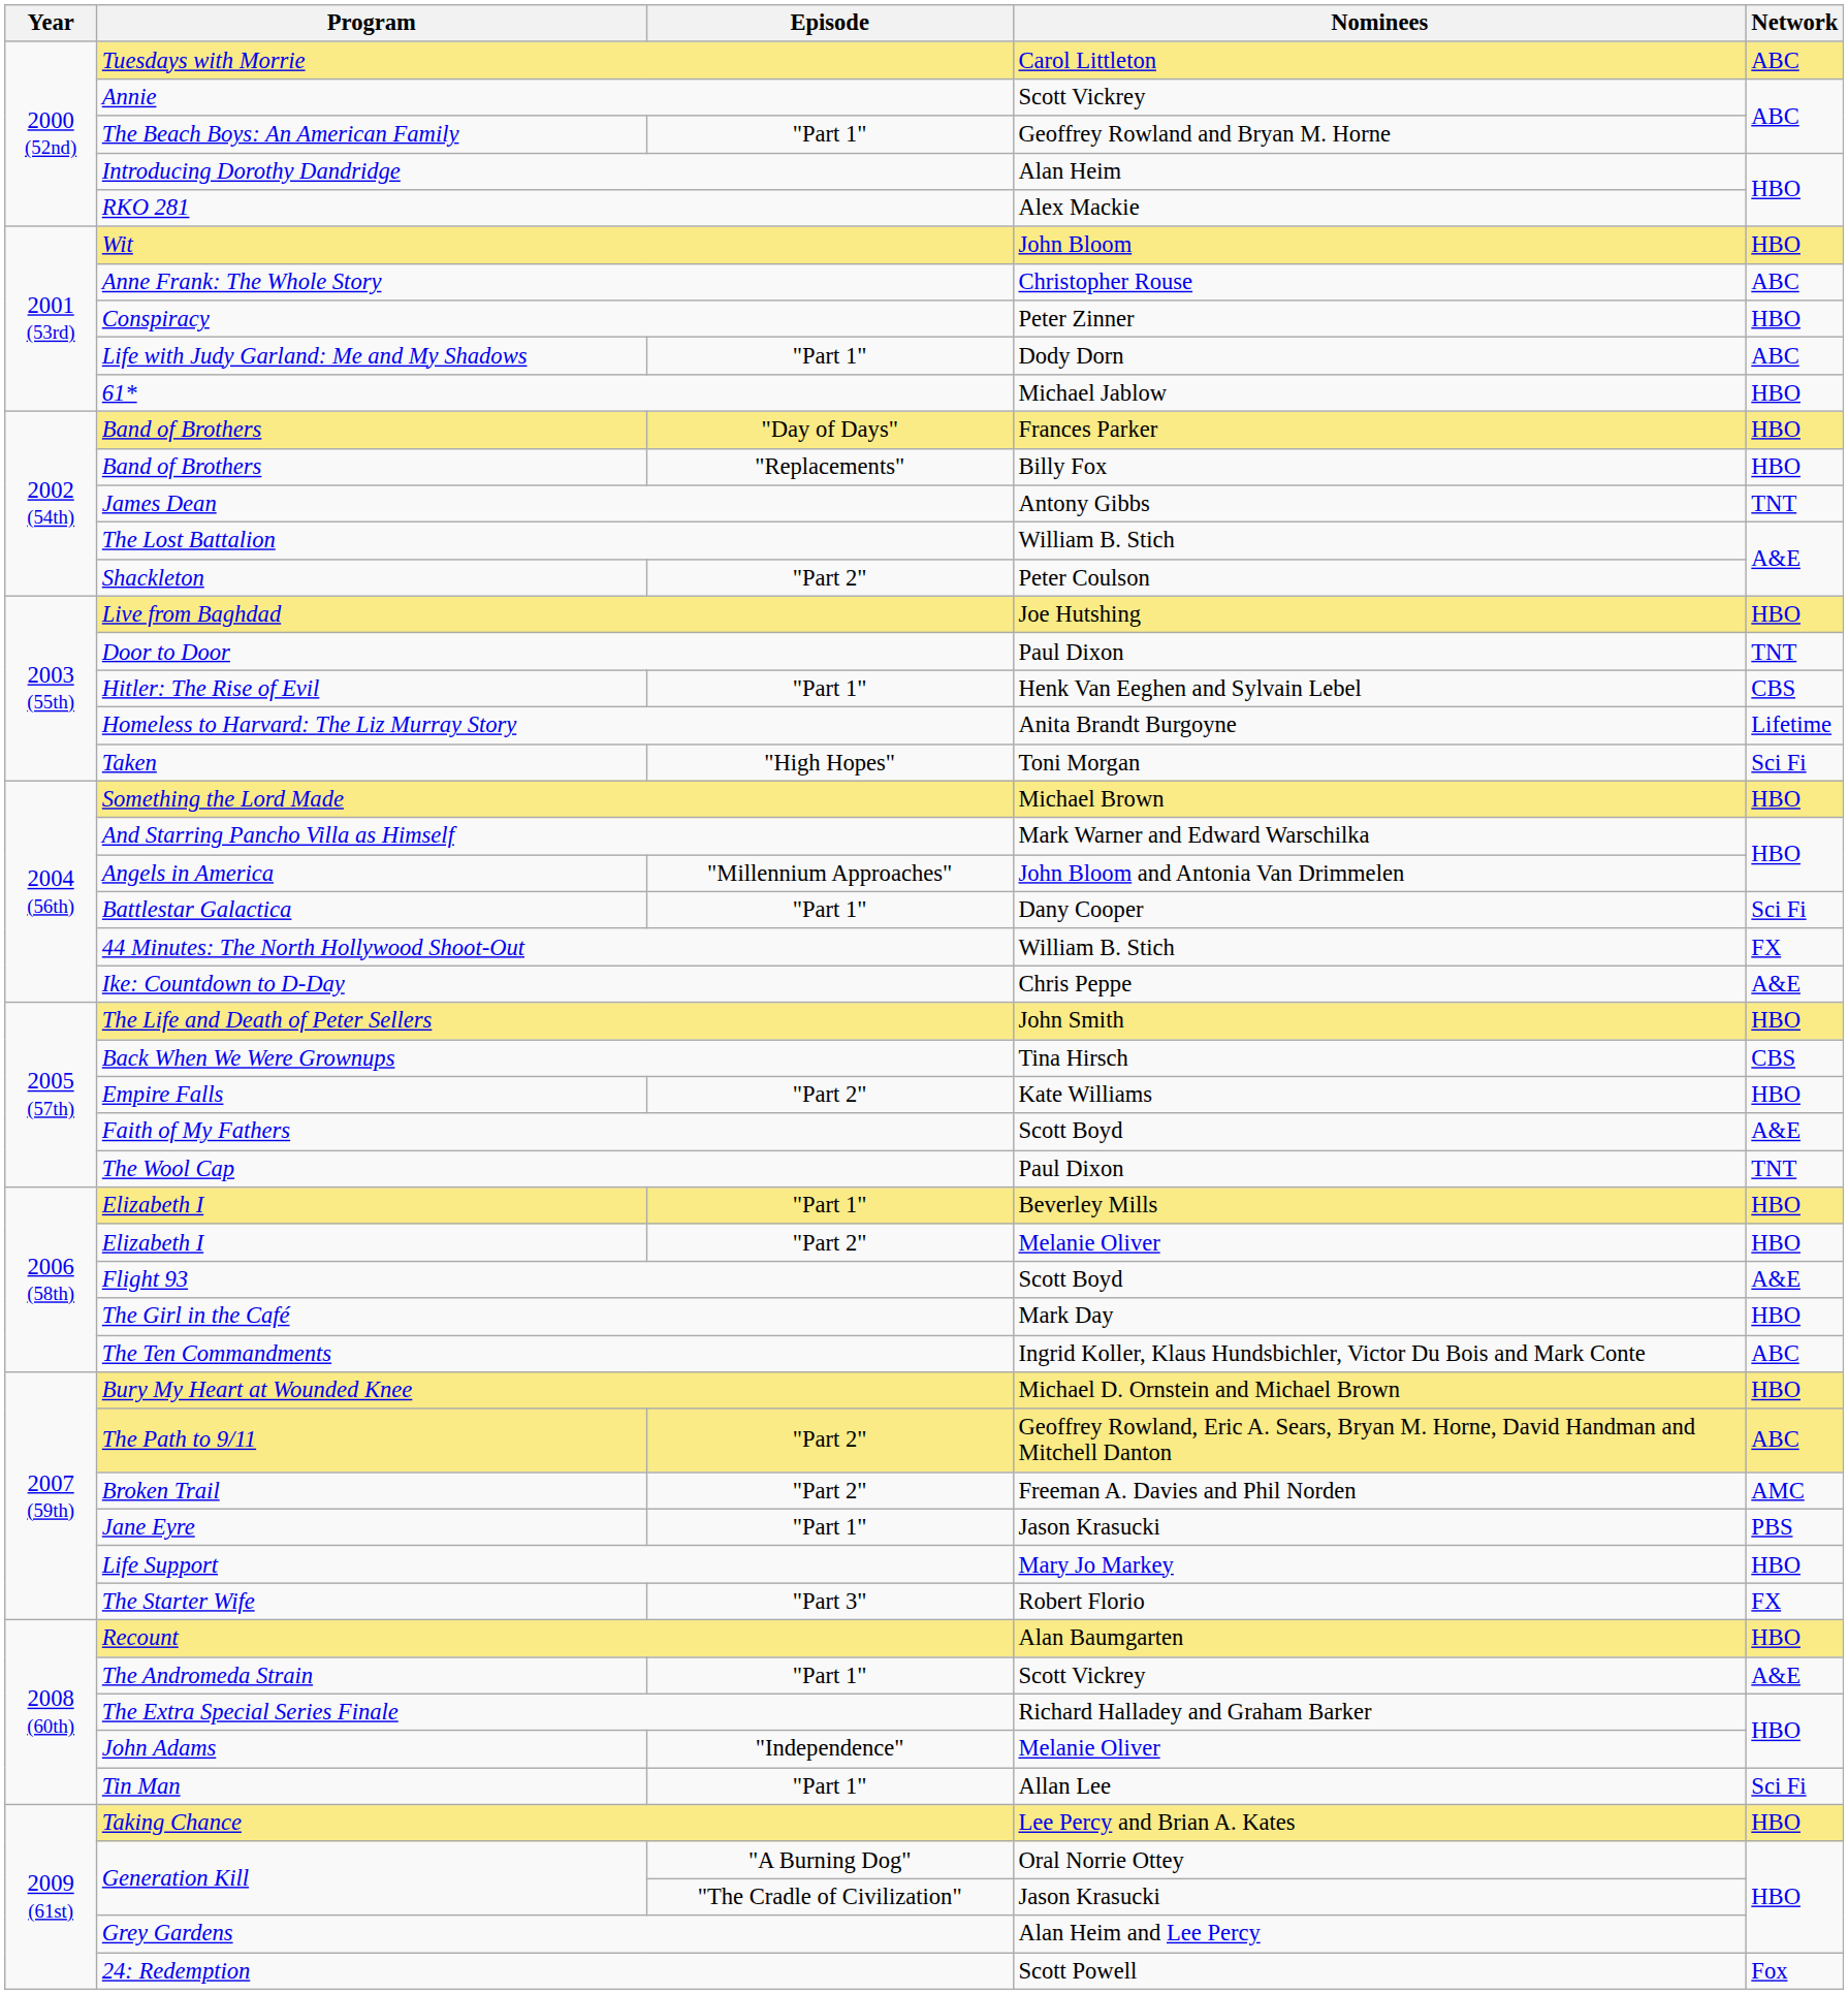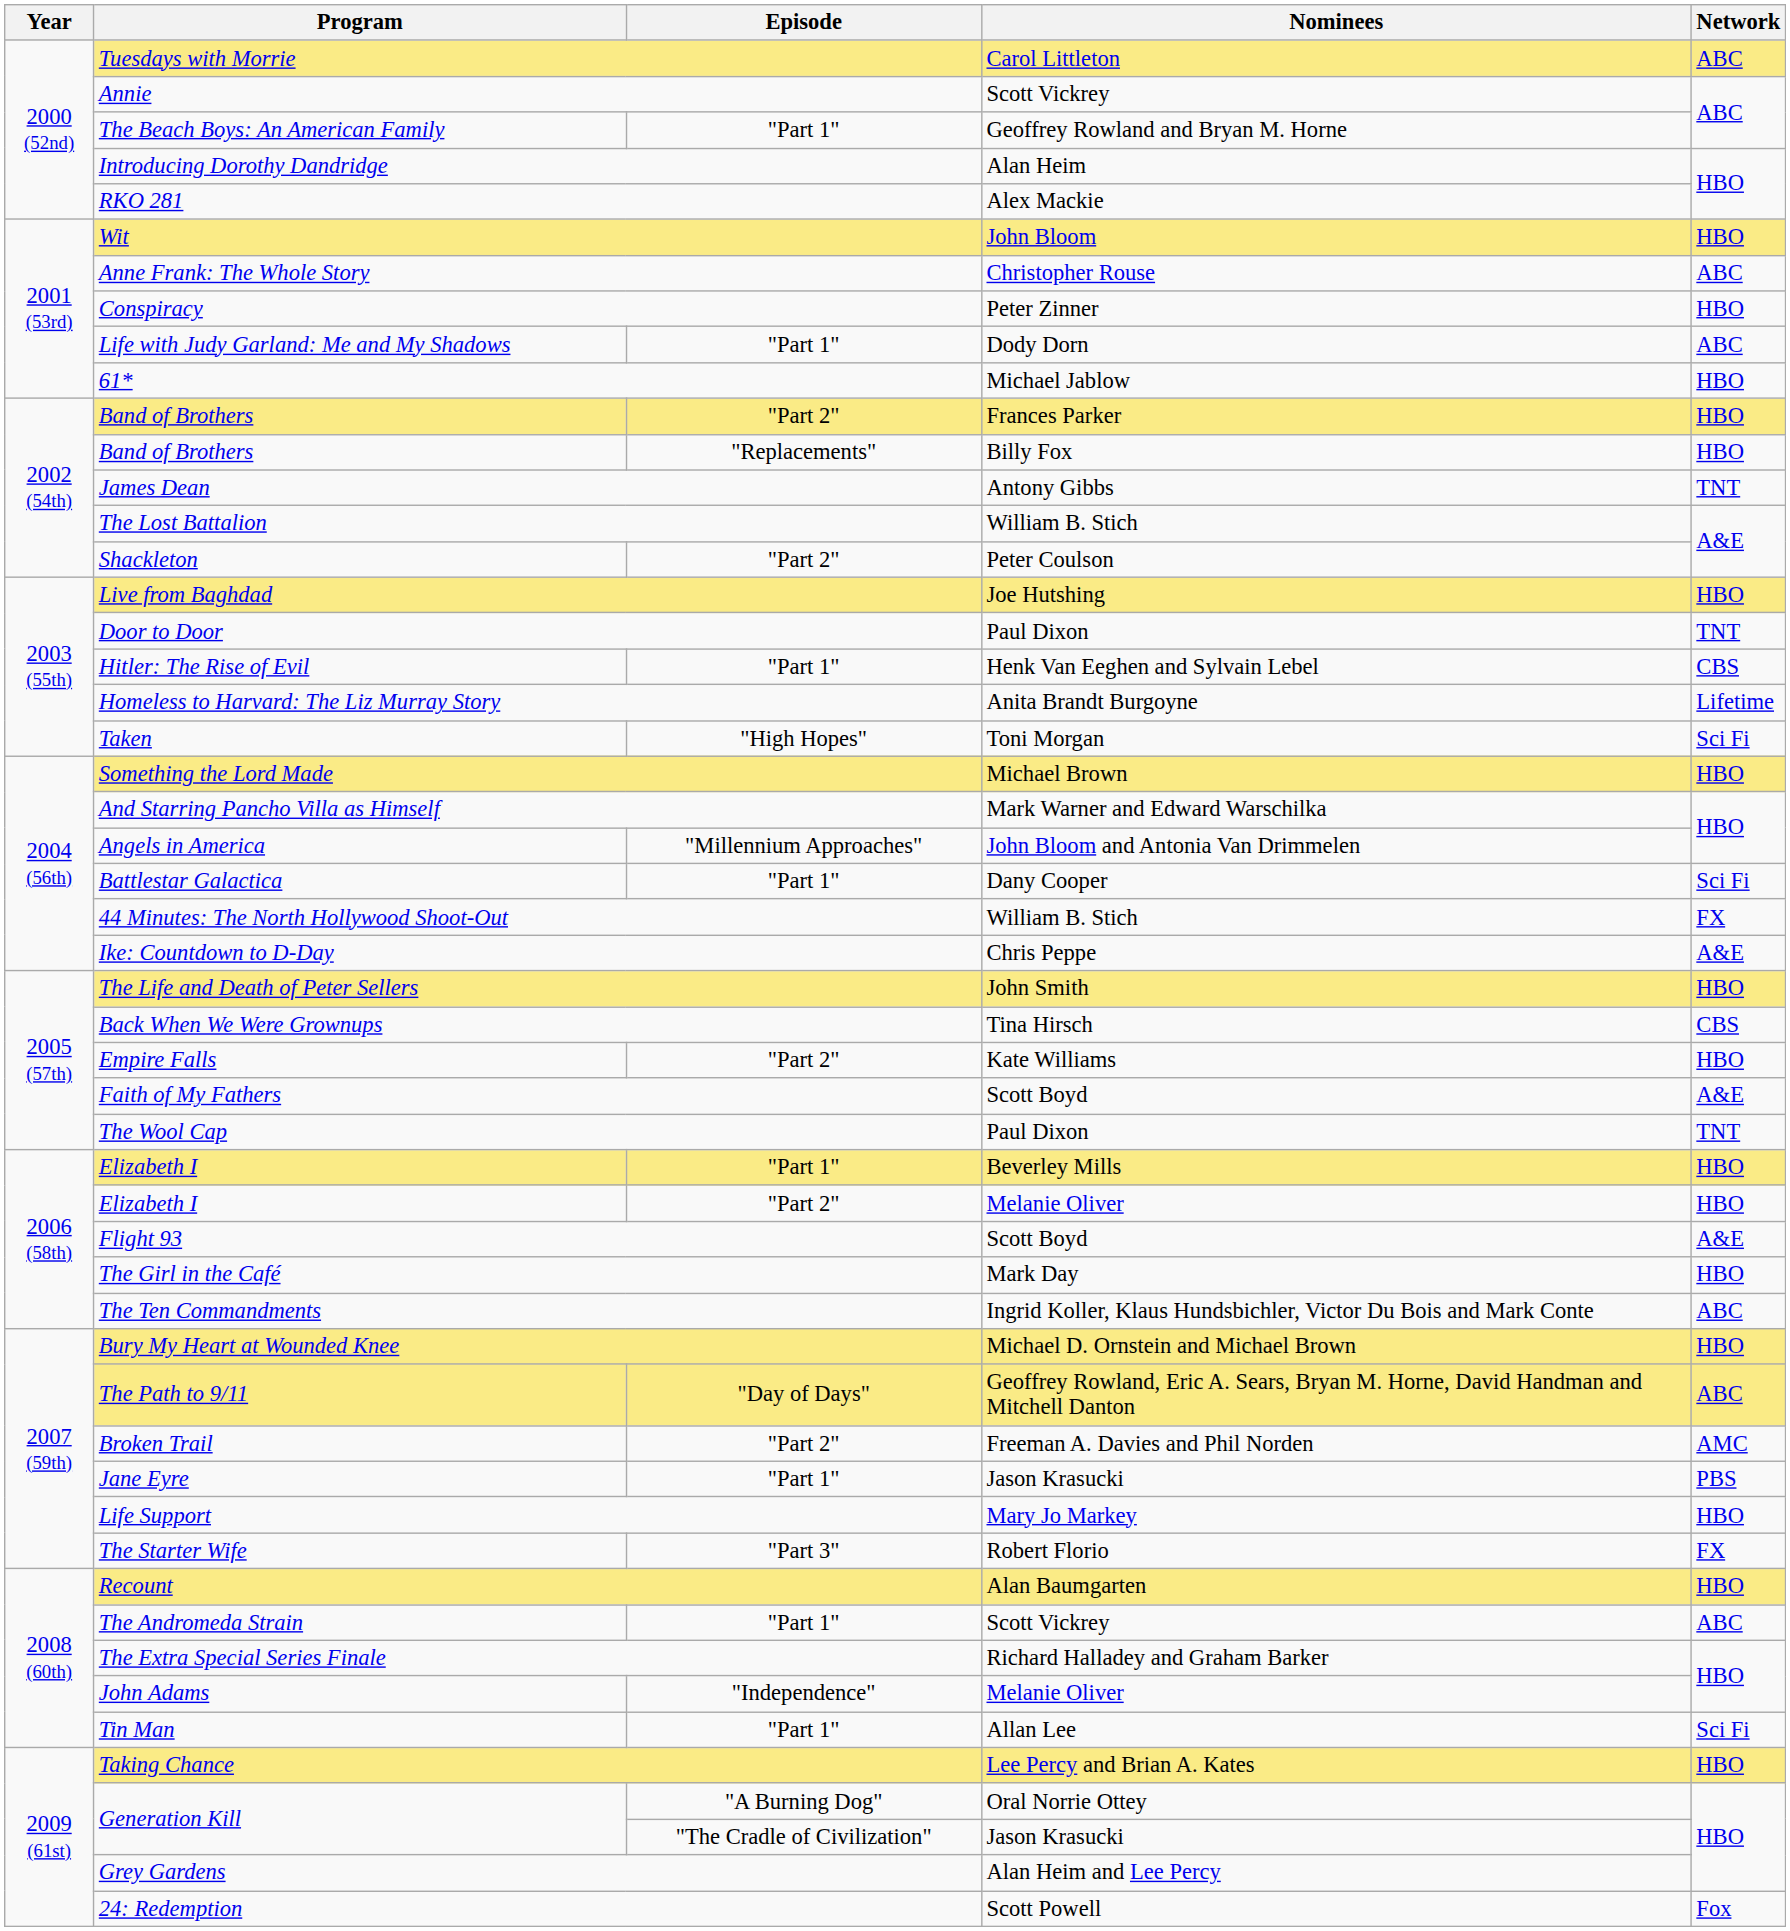Band of Brothers / Frances Parker | Episode: "Day of Days" -> "Part 2"
The Path to 9/11 | Episode: "Part 2" -> "Day of Days"
The Andromeda Strain | Network: A&E -> ABC
